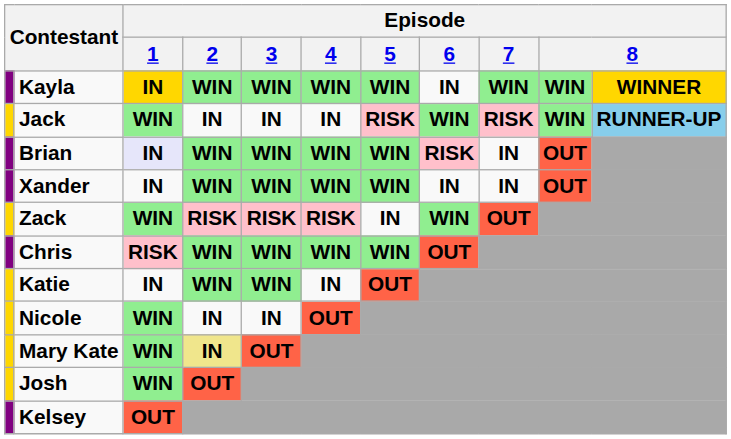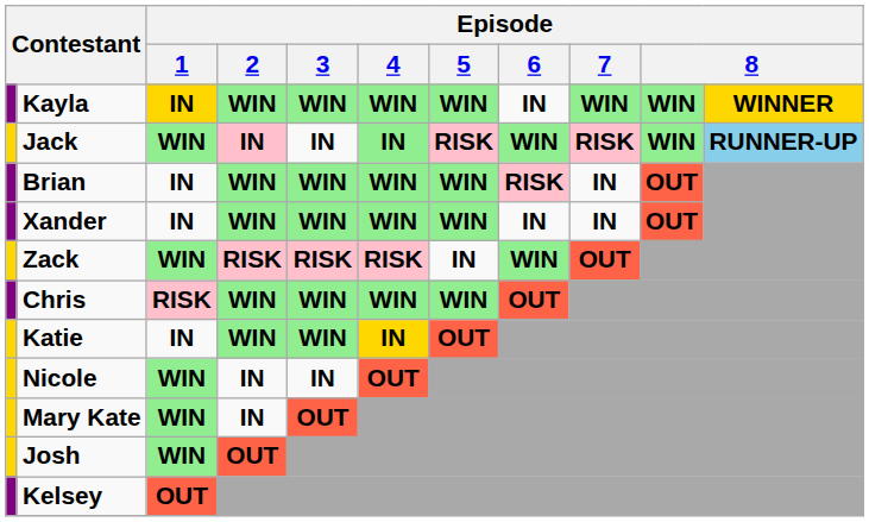Jack | Episode / 2: no background -> pink background
Jack | Episode / 4: no background -> lightgreen background
Brian | Episode / 1: lavender background -> no background
Katie | Episode / 4: no background -> gold background
Mary Kate | Episode / 2: khaki background -> no background
